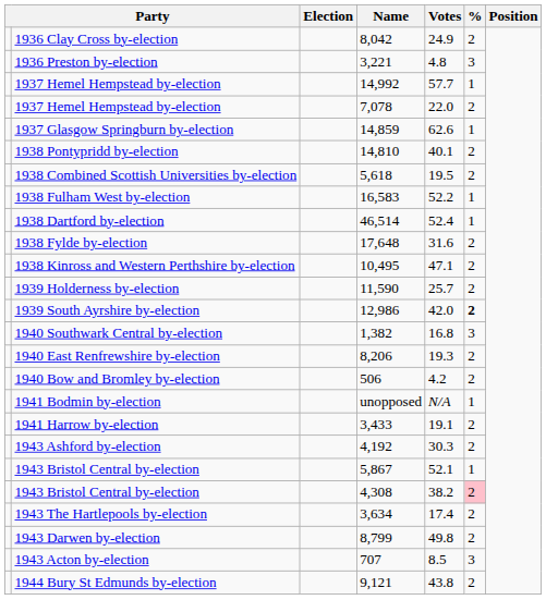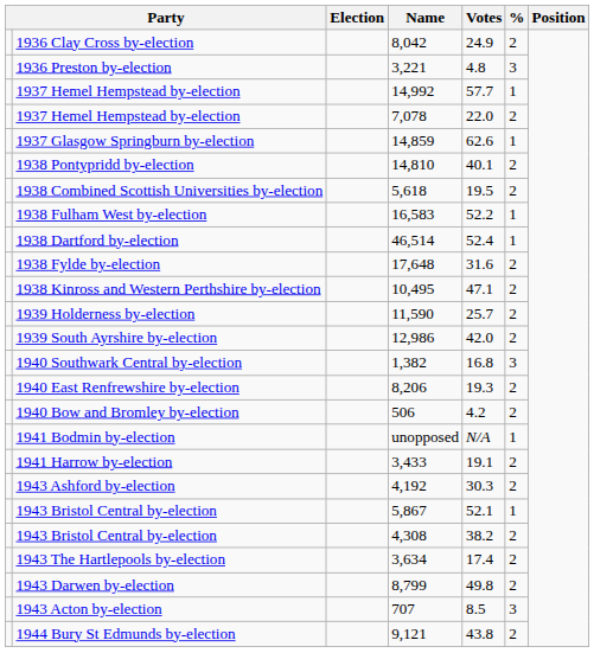1939 South Ayrshire by-election | %: bold -> normal
1943 Bristol Central by-election / 4,308 | %: pink background -> no background
